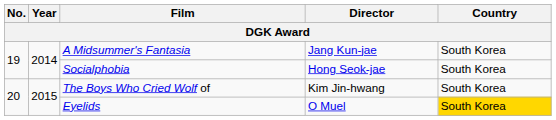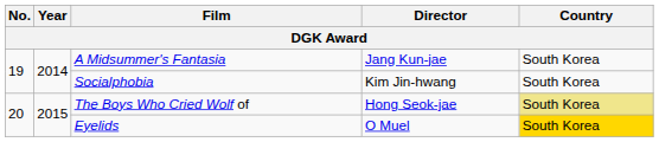Socialphobia | Director: Hong Seok-jae -> Kim Jin-hwang
The Boys Who Cried Wolf of | Director: Kim Jin-hwang -> Hong Seok-jae
The Boys Who Cried Wolf of | Country: no background -> khaki background
